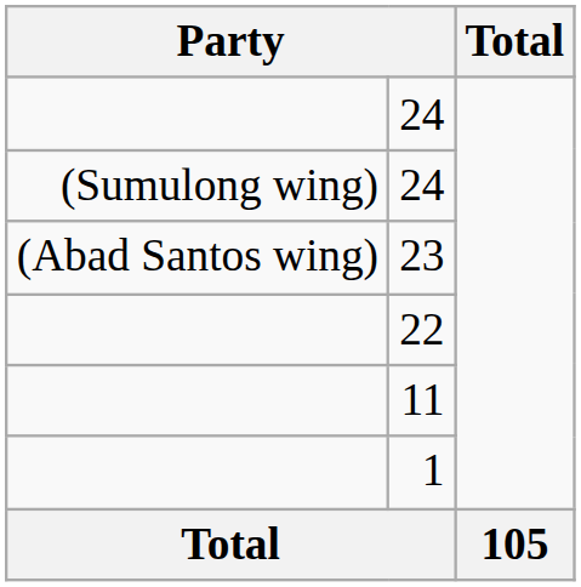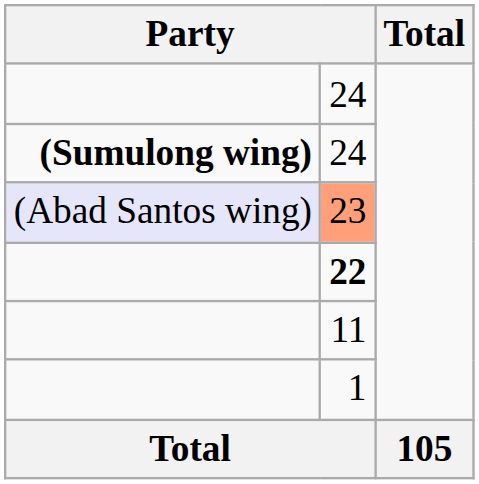(Sumulong wing) / 24 | column 1: normal -> bold
23 | column 1: no background -> lavender background
23 | column 2: no background -> lightsalmon background
22 | column 2: normal -> bold
